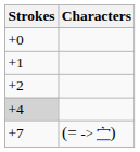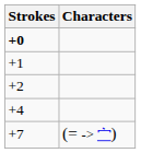+0 | Strokes: normal -> bold
+4 | Strokes: lightgrey background -> no background
